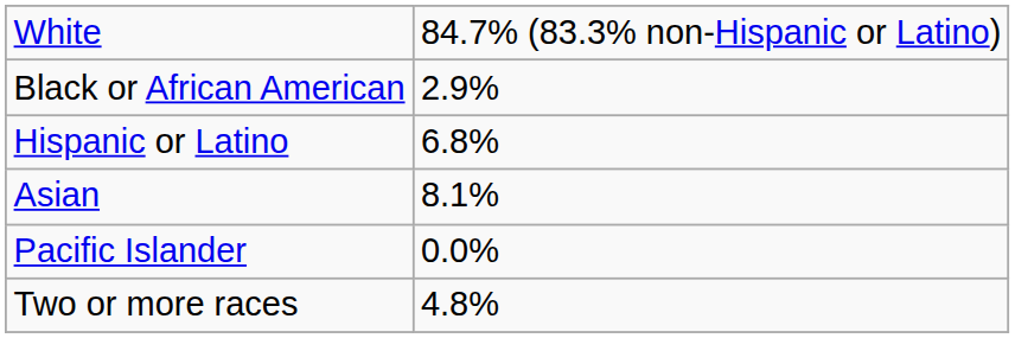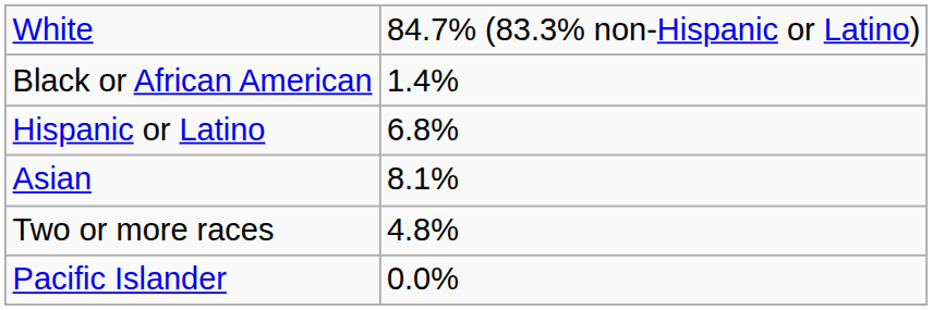Black or African American | column 2: 2.9% -> 1.4%
rows swapped: Pacific Islander <-> Two or more races
